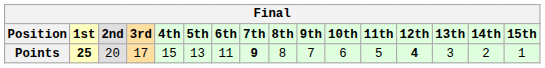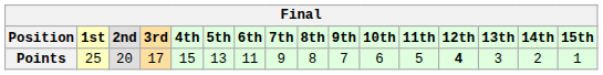Points | 1st: bold -> normal
Points | 7th: bold -> normal
